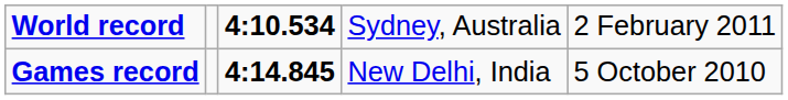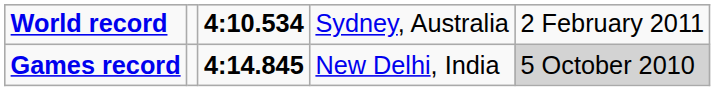Games record | column 5: no background -> lightgrey background
